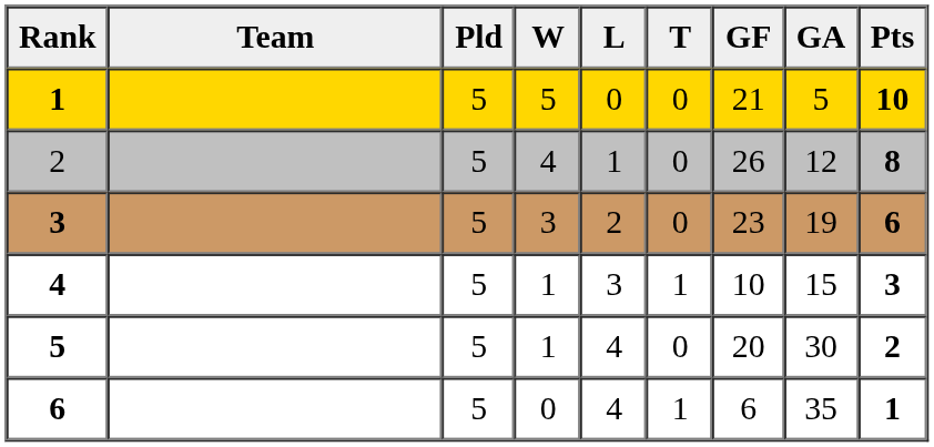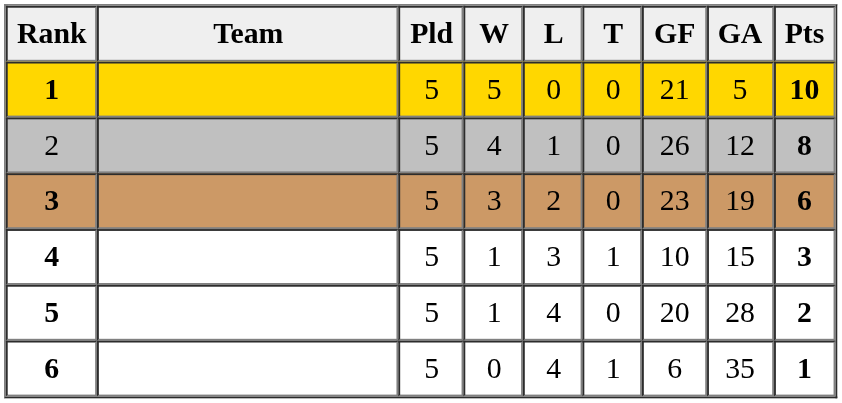row 6 | GA: 30 -> 28
